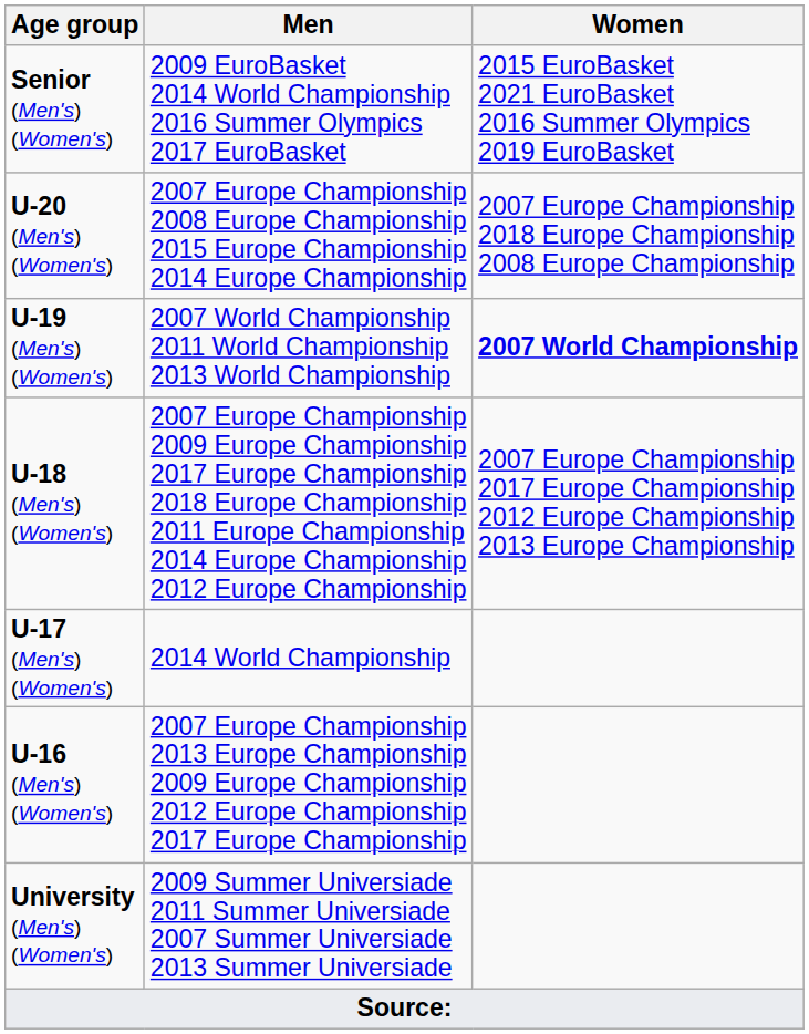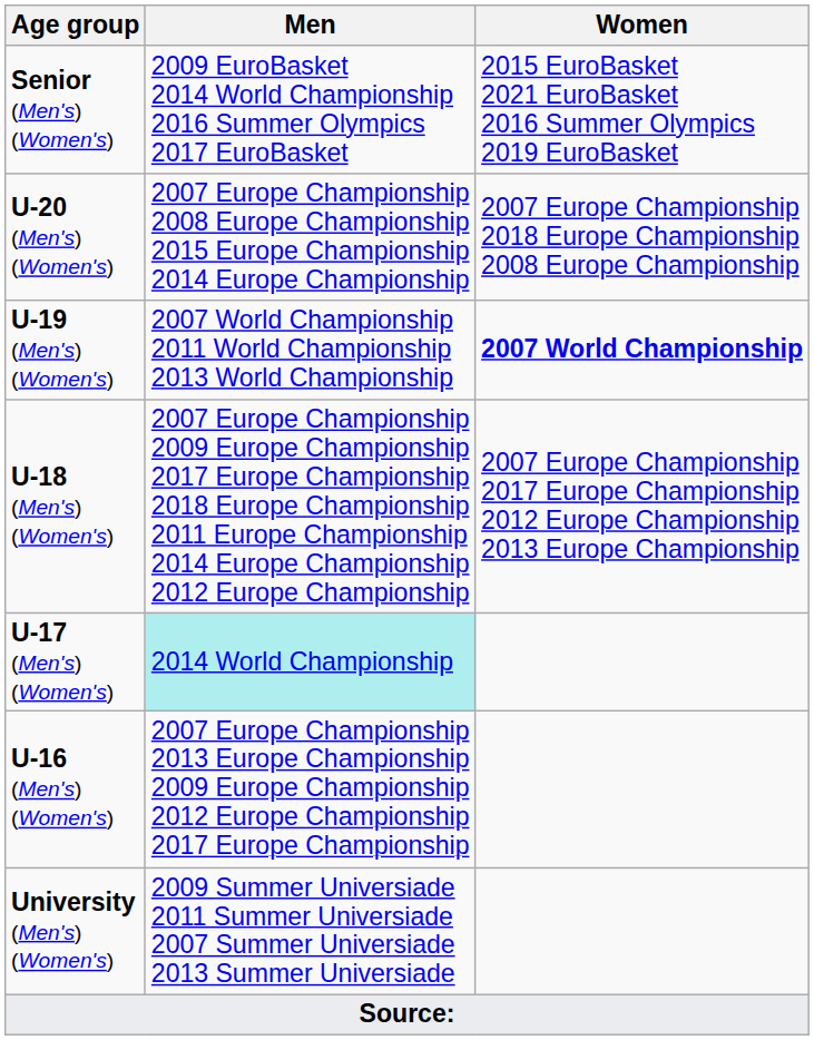U-17 (Men's) (Women's) | Men: no background -> paleturquoise background
